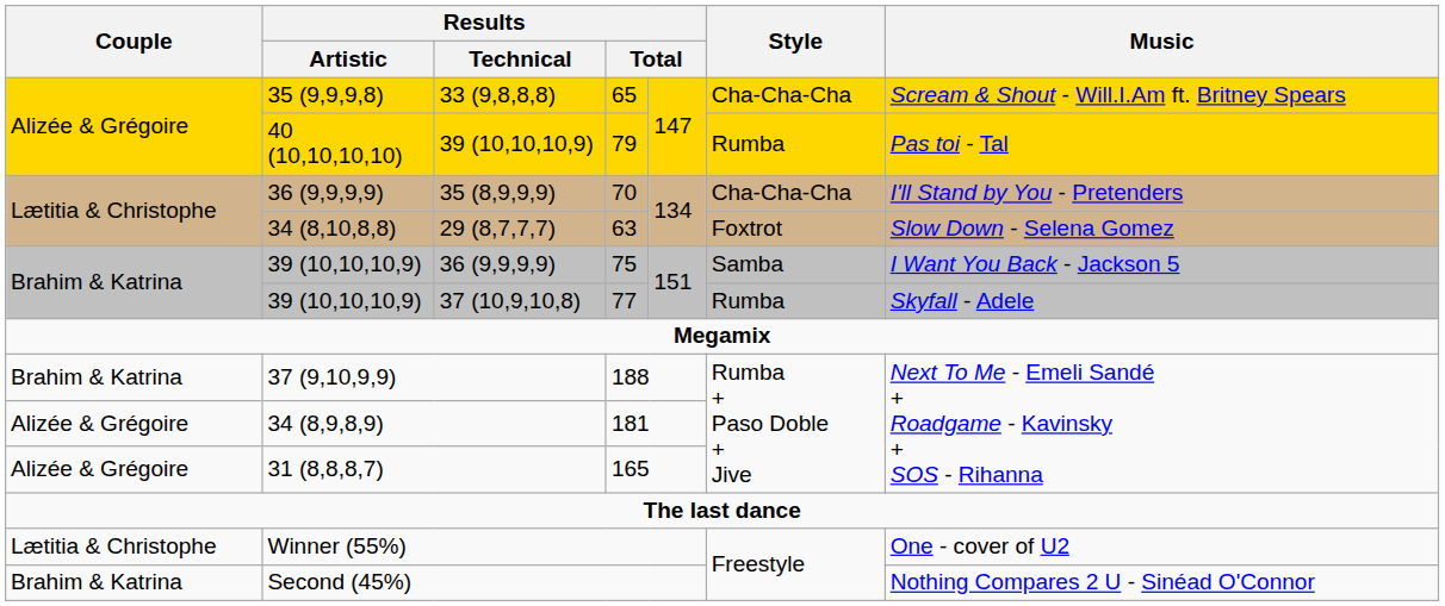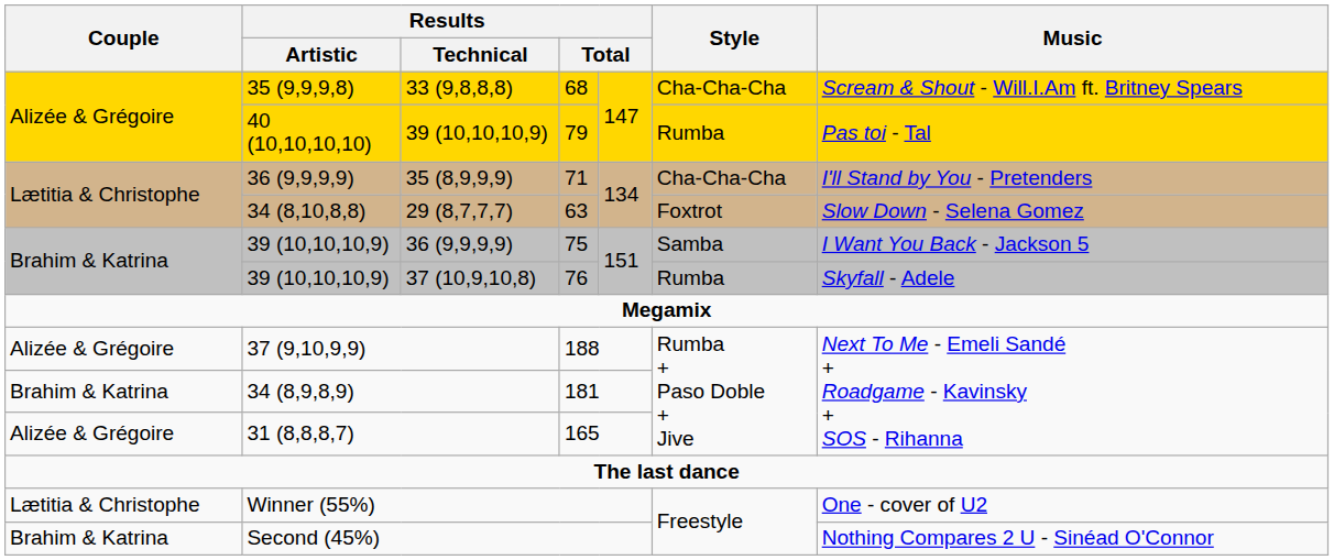33 (9,8,8,8) | column 4: 65 -> 68
35 (8,9,9,9) | column 4: 70 -> 71
37 (10,9,10,8) | column 4: 77 -> 76
37 (9,10,9,9) | Couple: Brahim & Katrina -> Alizée & Grégoire
34 (8,9,8,9) | Couple: Alizée & Grégoire -> Brahim & Katrina
